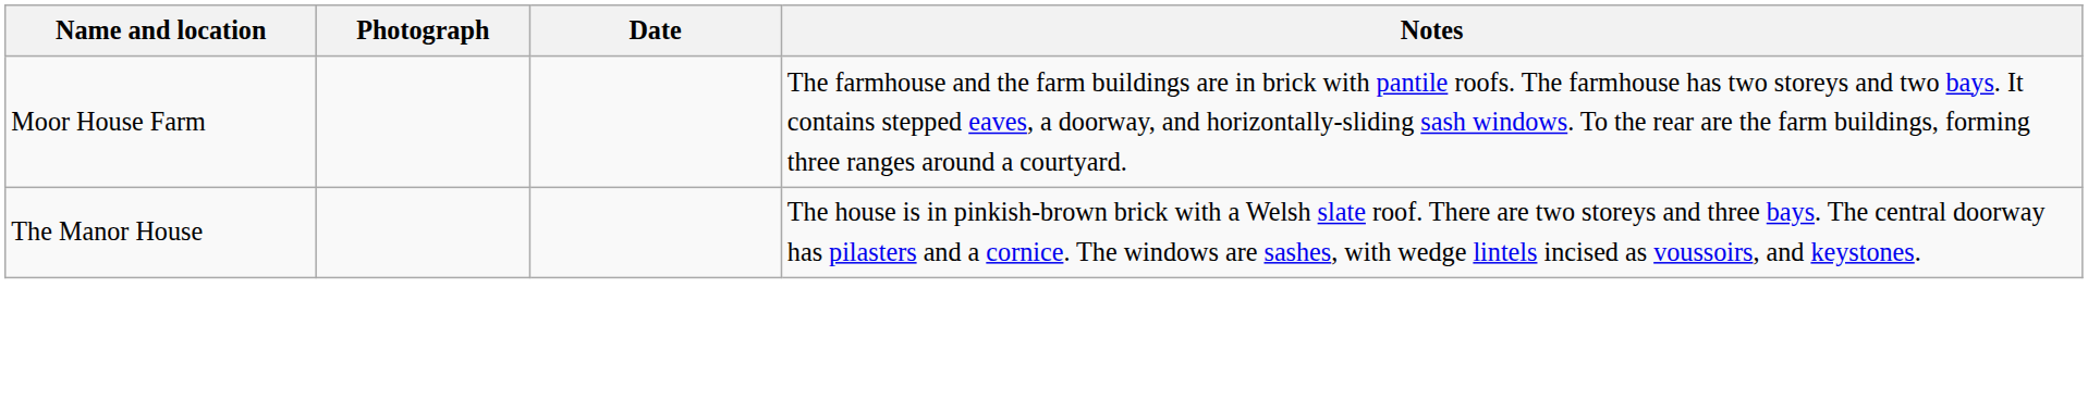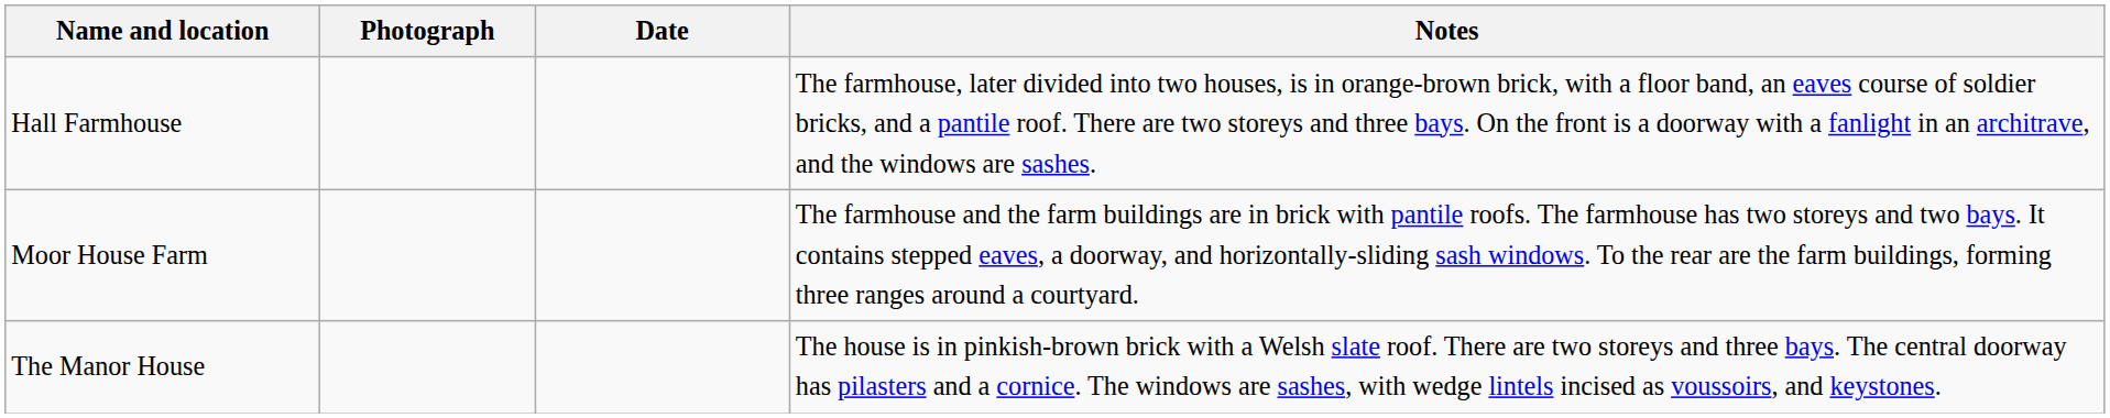+ row: Hall Farmhouse | The farmhouse, later divided into two houses, is in orange-brown brick, with a floor band, an eaves course of soldier bricks, and a pantile roof. There are two storeys and three bays. On the front is a doorway with a fanlight in an architrave, and the windows are sashes.
